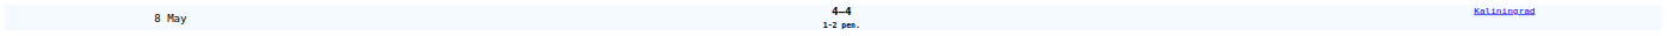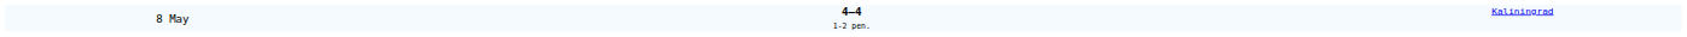1-2 pen. | column 2: bold -> normal
